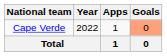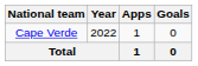Cape Verde | Goals: lightsalmon background -> no background
